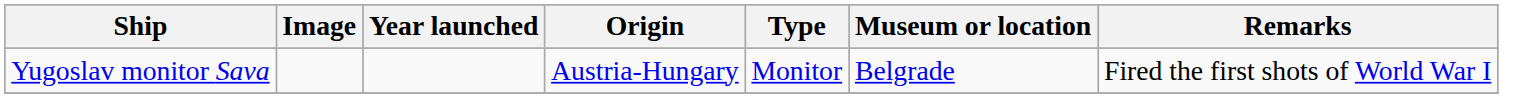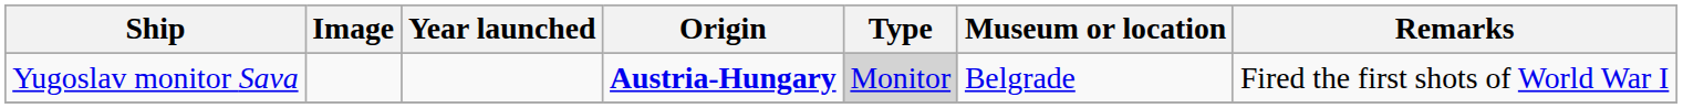Yugoslav monitor Sava | Origin: normal -> bold
Yugoslav monitor Sava | Type: no background -> lightgrey background
